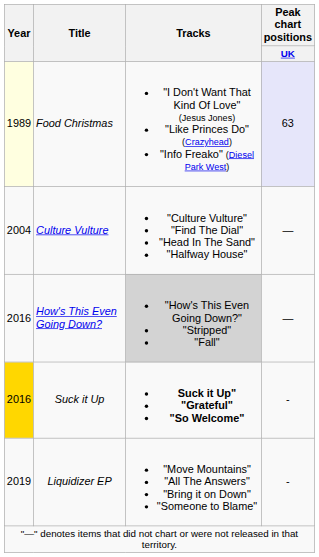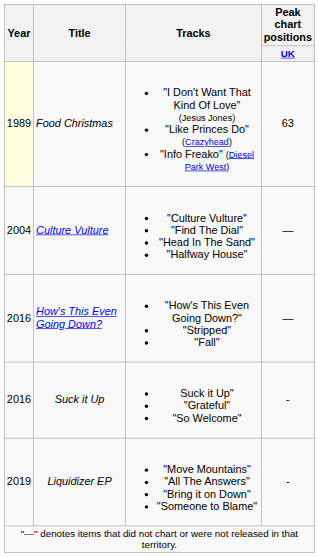Food Christmas | Peak chart positions / UK: lavender background -> no background
How's This Even Going Down? | Tracks: lightgrey background -> no background
Suck it Up | Year: gold background -> no background
Suck it Up | Tracks: bold -> normal
